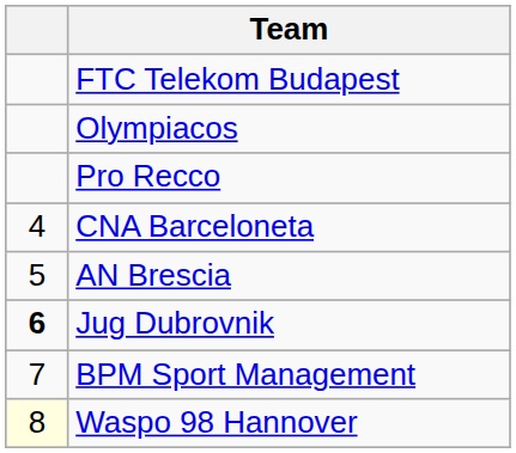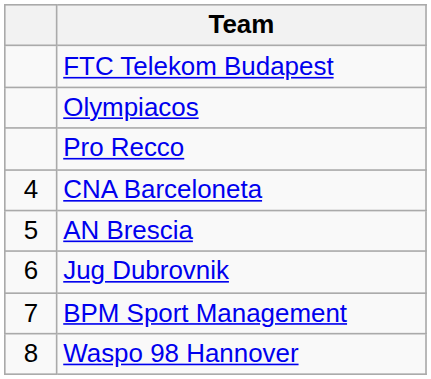Jug Dubrovnik | column 1: bold -> normal
Waspo 98 Hannover | column 1: lightyellow background -> no background
